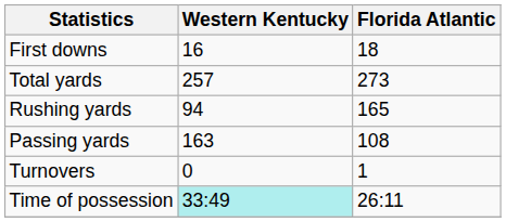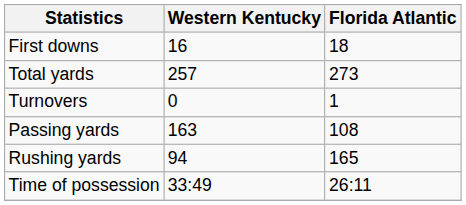rows swapped: Rushing yards <-> Turnovers
Time of possession | Western Kentucky: paleturquoise background -> no background
